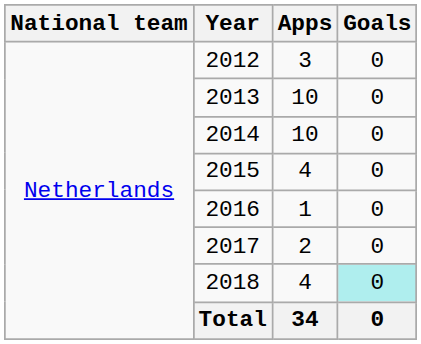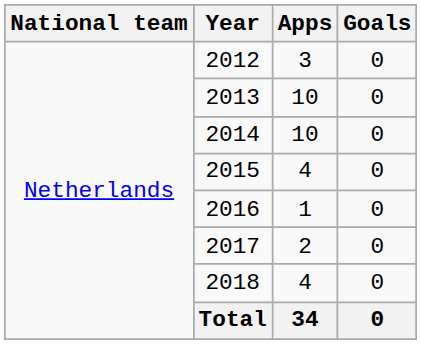2018 | Goals: paleturquoise background -> no background
